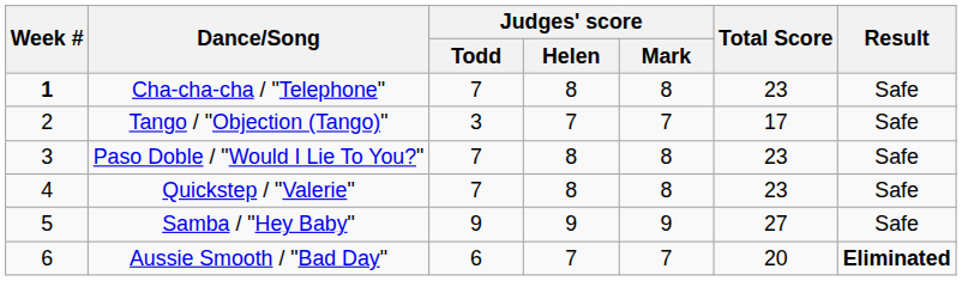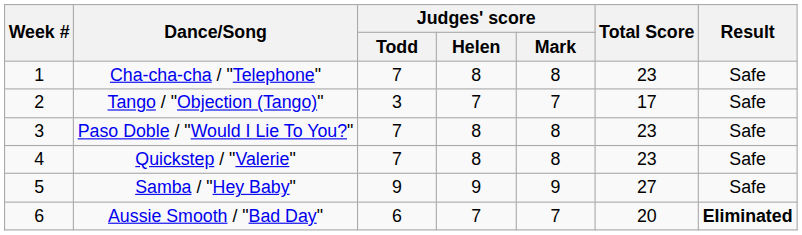Cha-cha-cha / "Telephone" | Week #: bold -> normal
